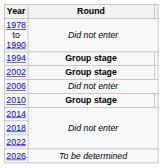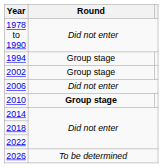1994 | Round: bold -> normal
2002 | Round: bold -> normal
